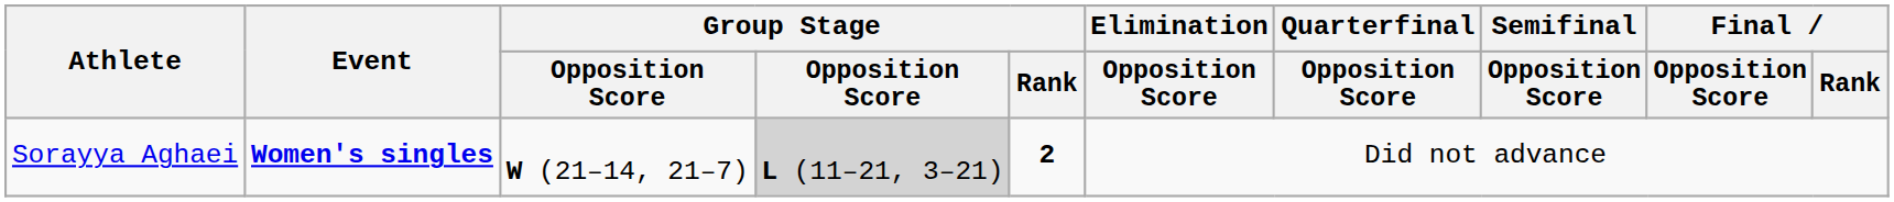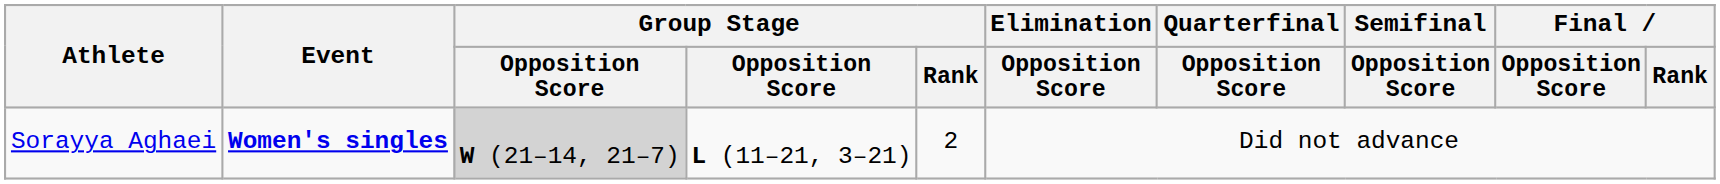Sorayya Aghaei | column 3: no background -> lightgrey background
Sorayya Aghaei | column 4: lightgrey background -> no background
Sorayya Aghaei | Group Stage / Rank: bold -> normal
